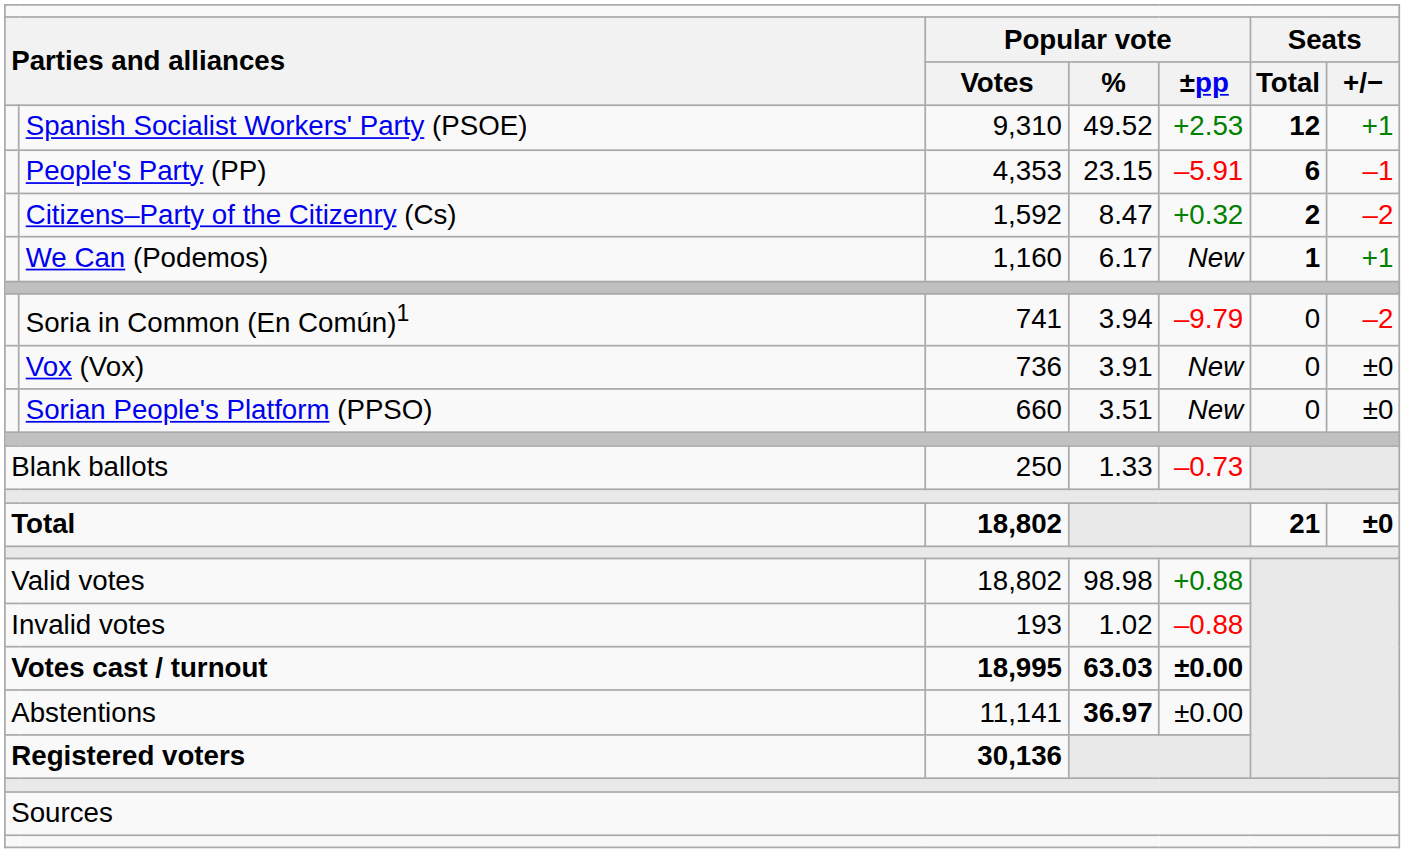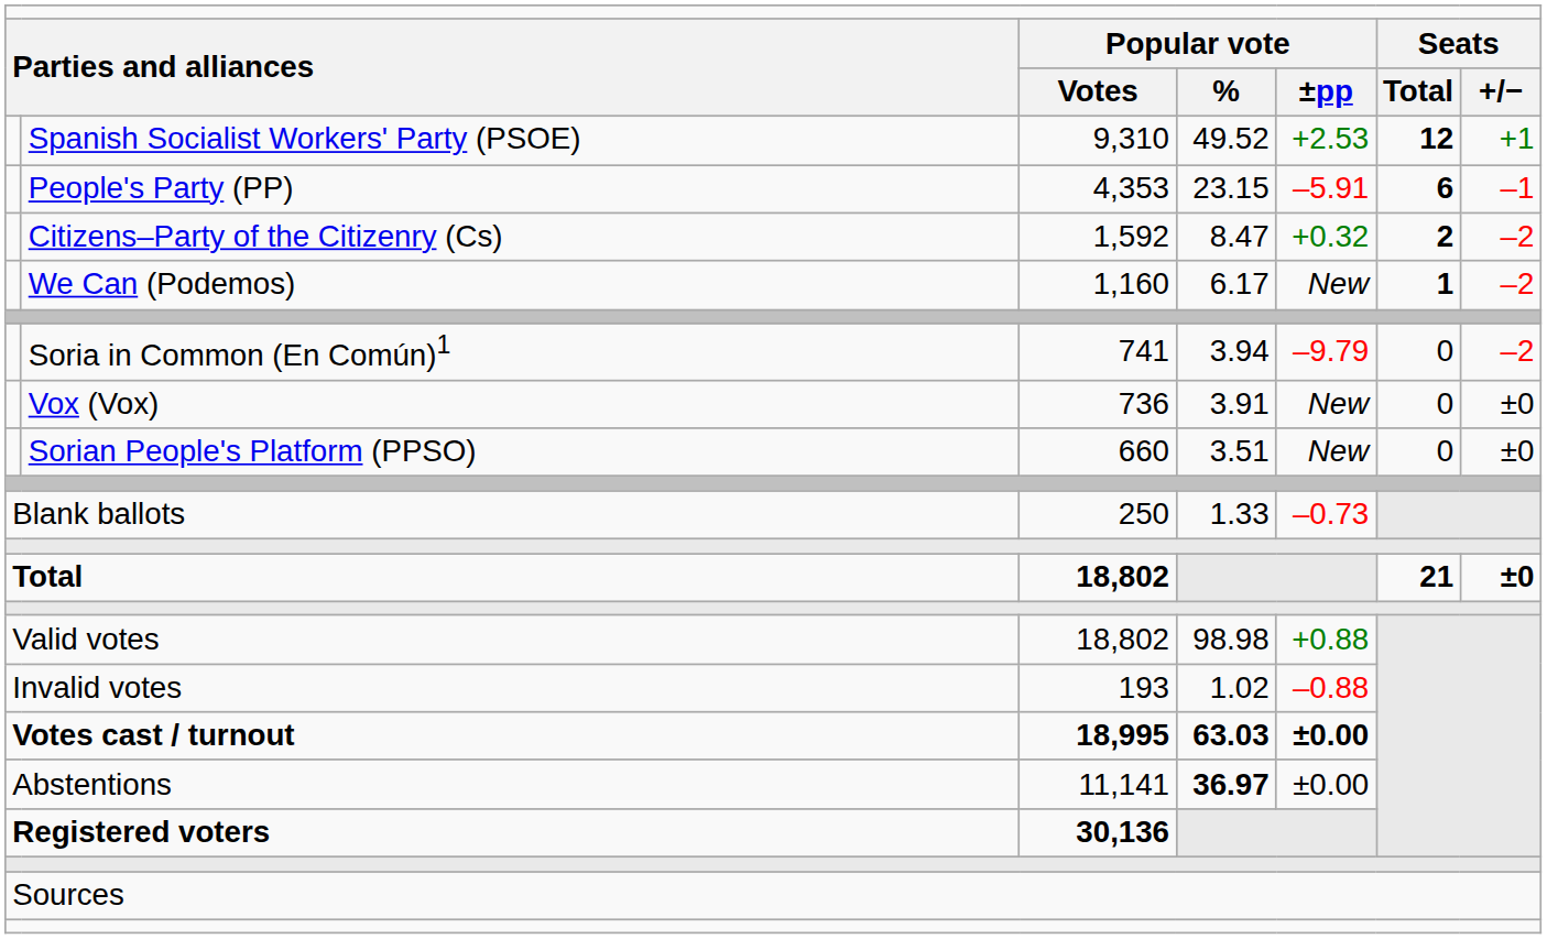We Can (Podemos) | column 7: +1 -> –2
